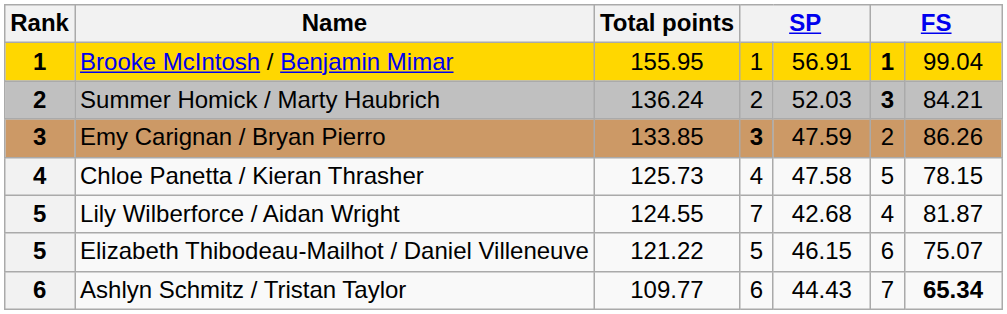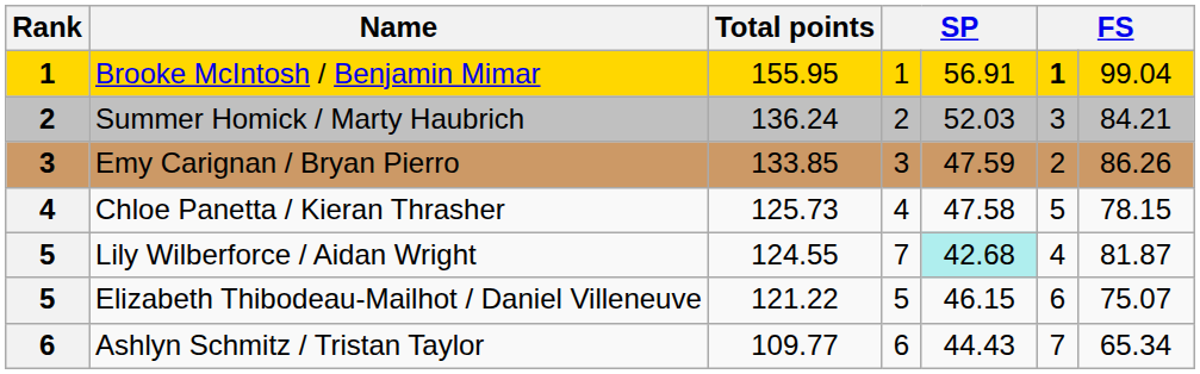Summer Homick / Marty Haubrich | column 6: bold -> normal
Emy Carignan / Bryan Pierro | column 4: bold -> normal
Lily Wilberforce / Aidan Wright | column 5: no background -> paleturquoise background
Ashlyn Schmitz / Tristan Taylor | column 7: bold -> normal
